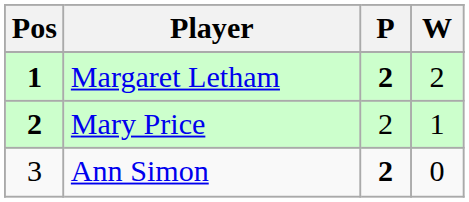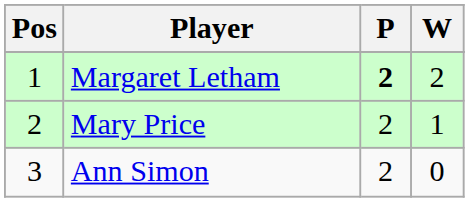Margaret Letham | Pos: bold -> normal
Mary Price | Pos: bold -> normal
Ann Simon | P: bold -> normal
